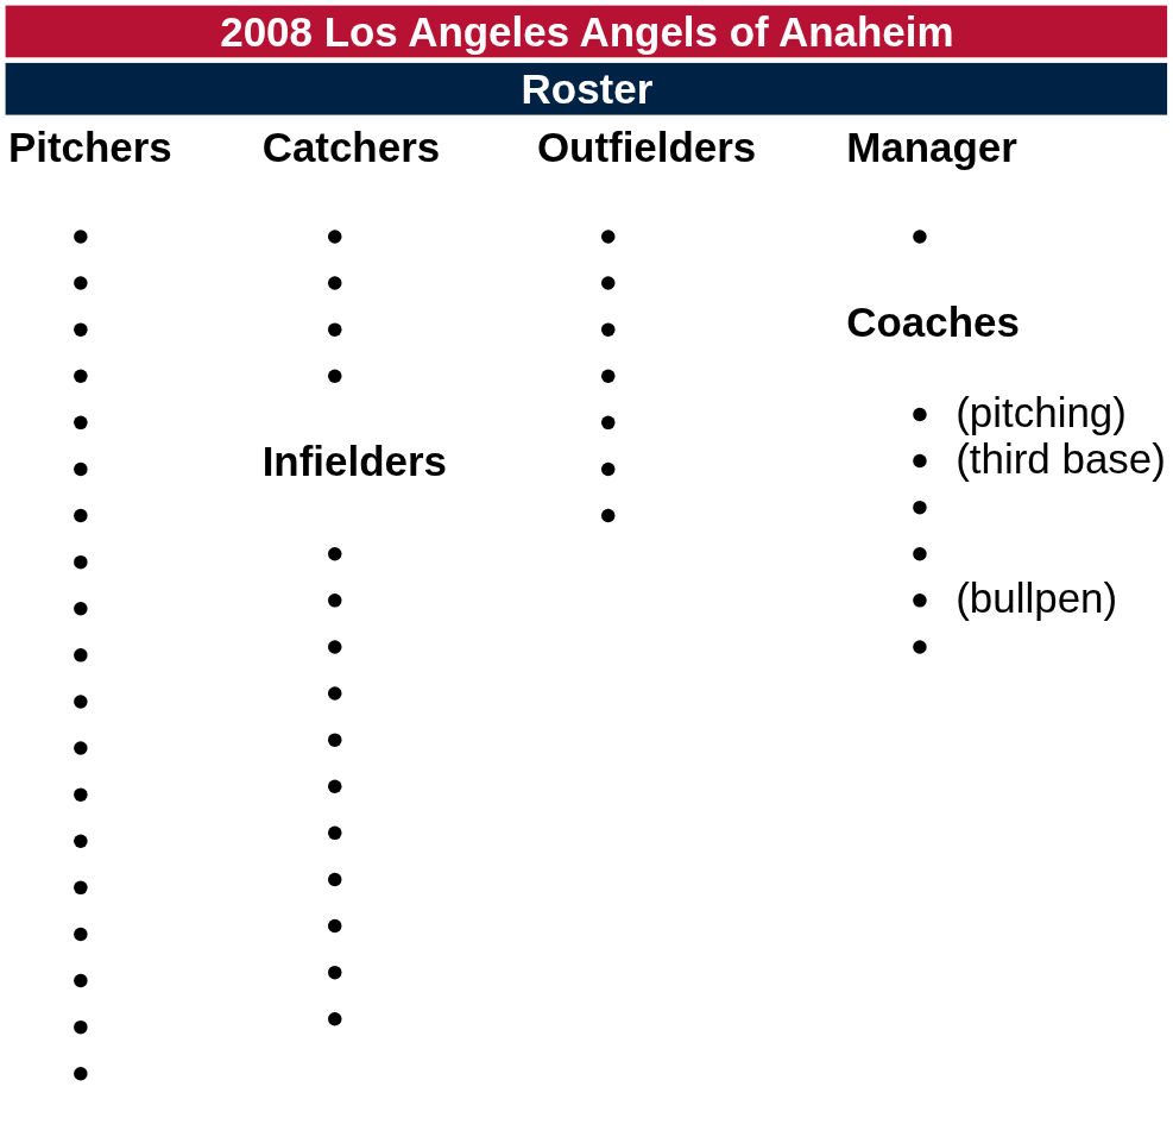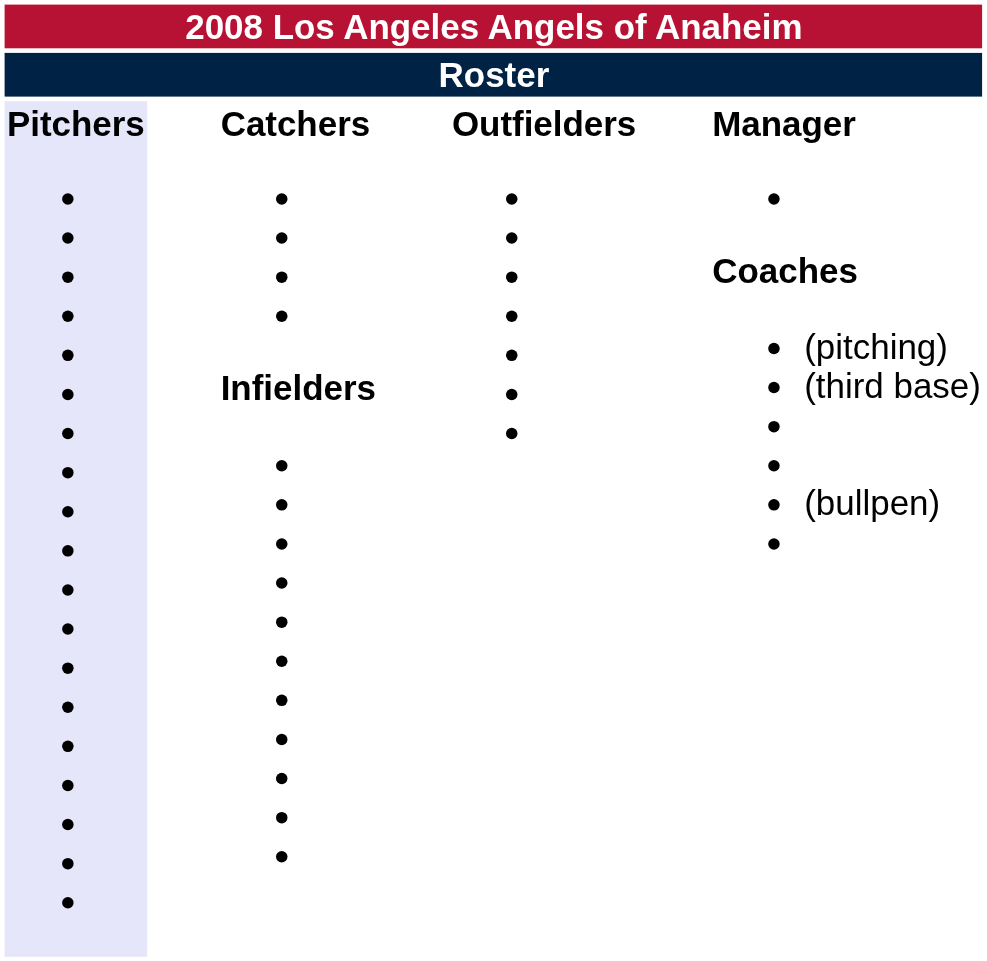Pitchers | column 1: no background -> lavender background
